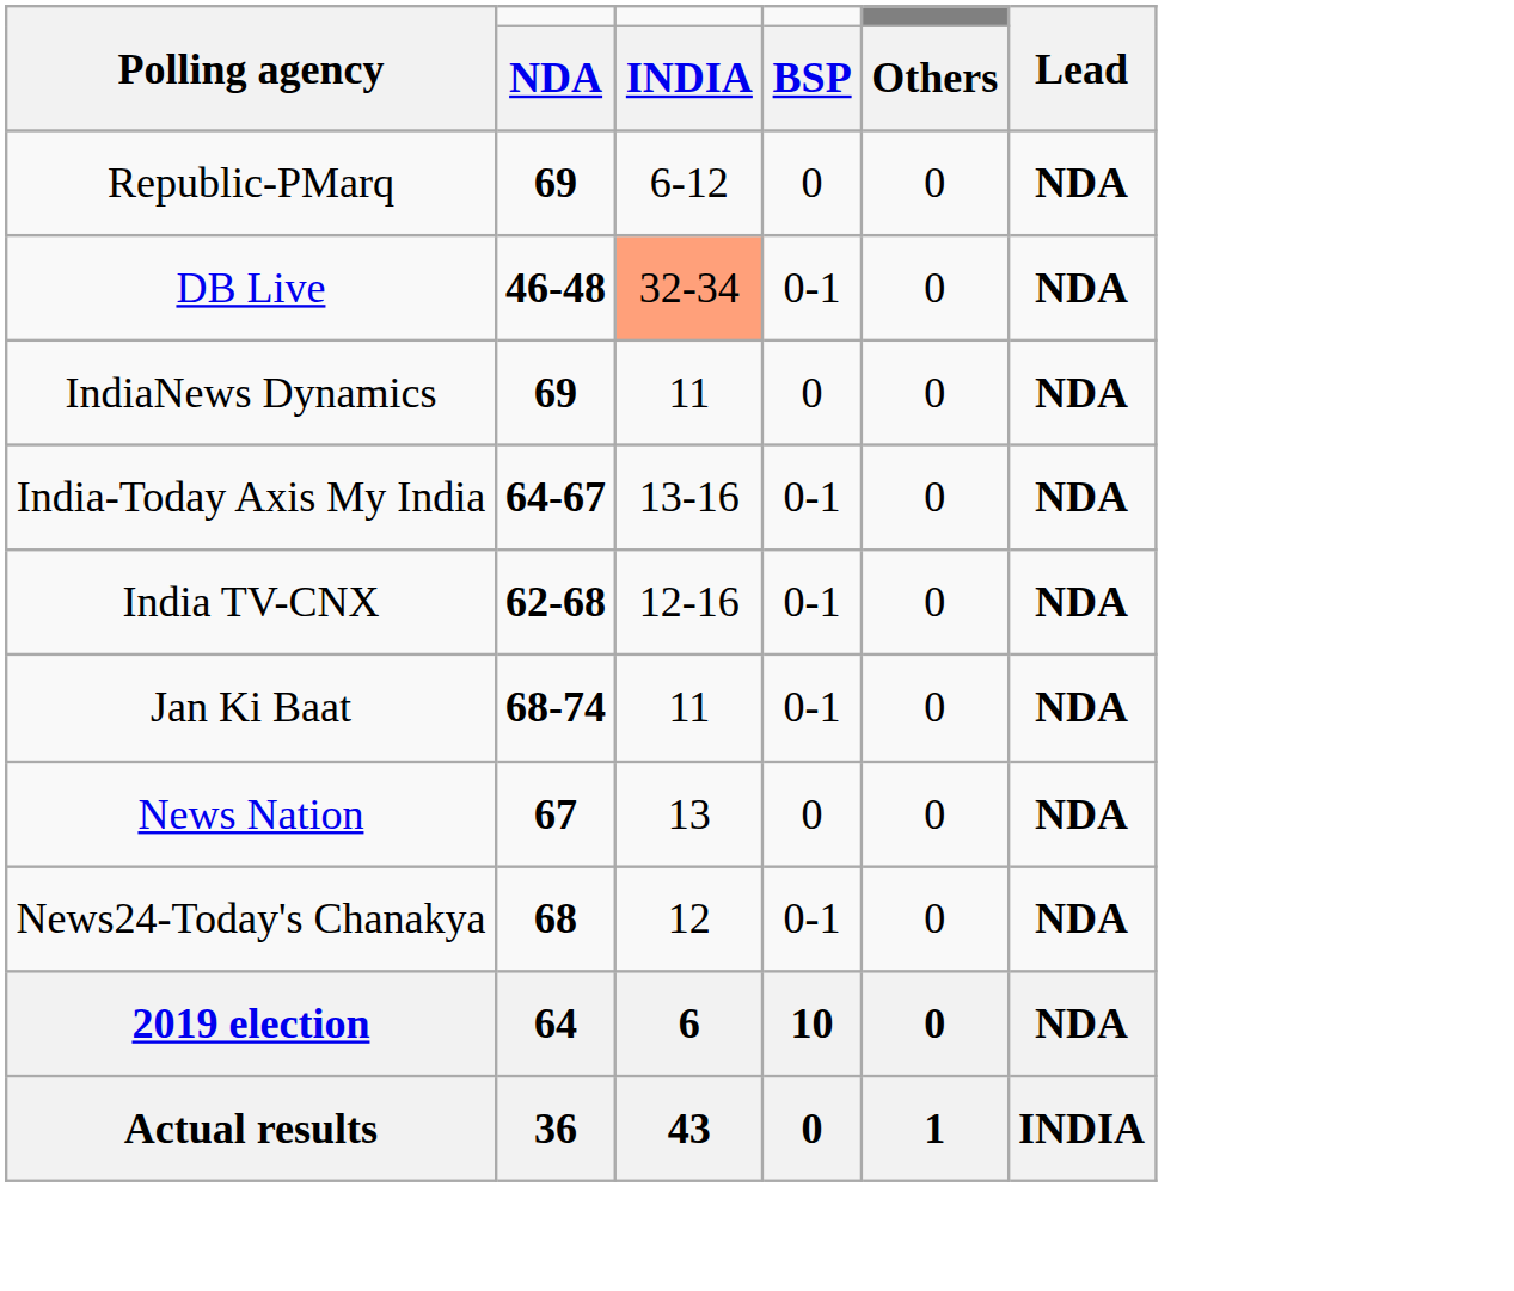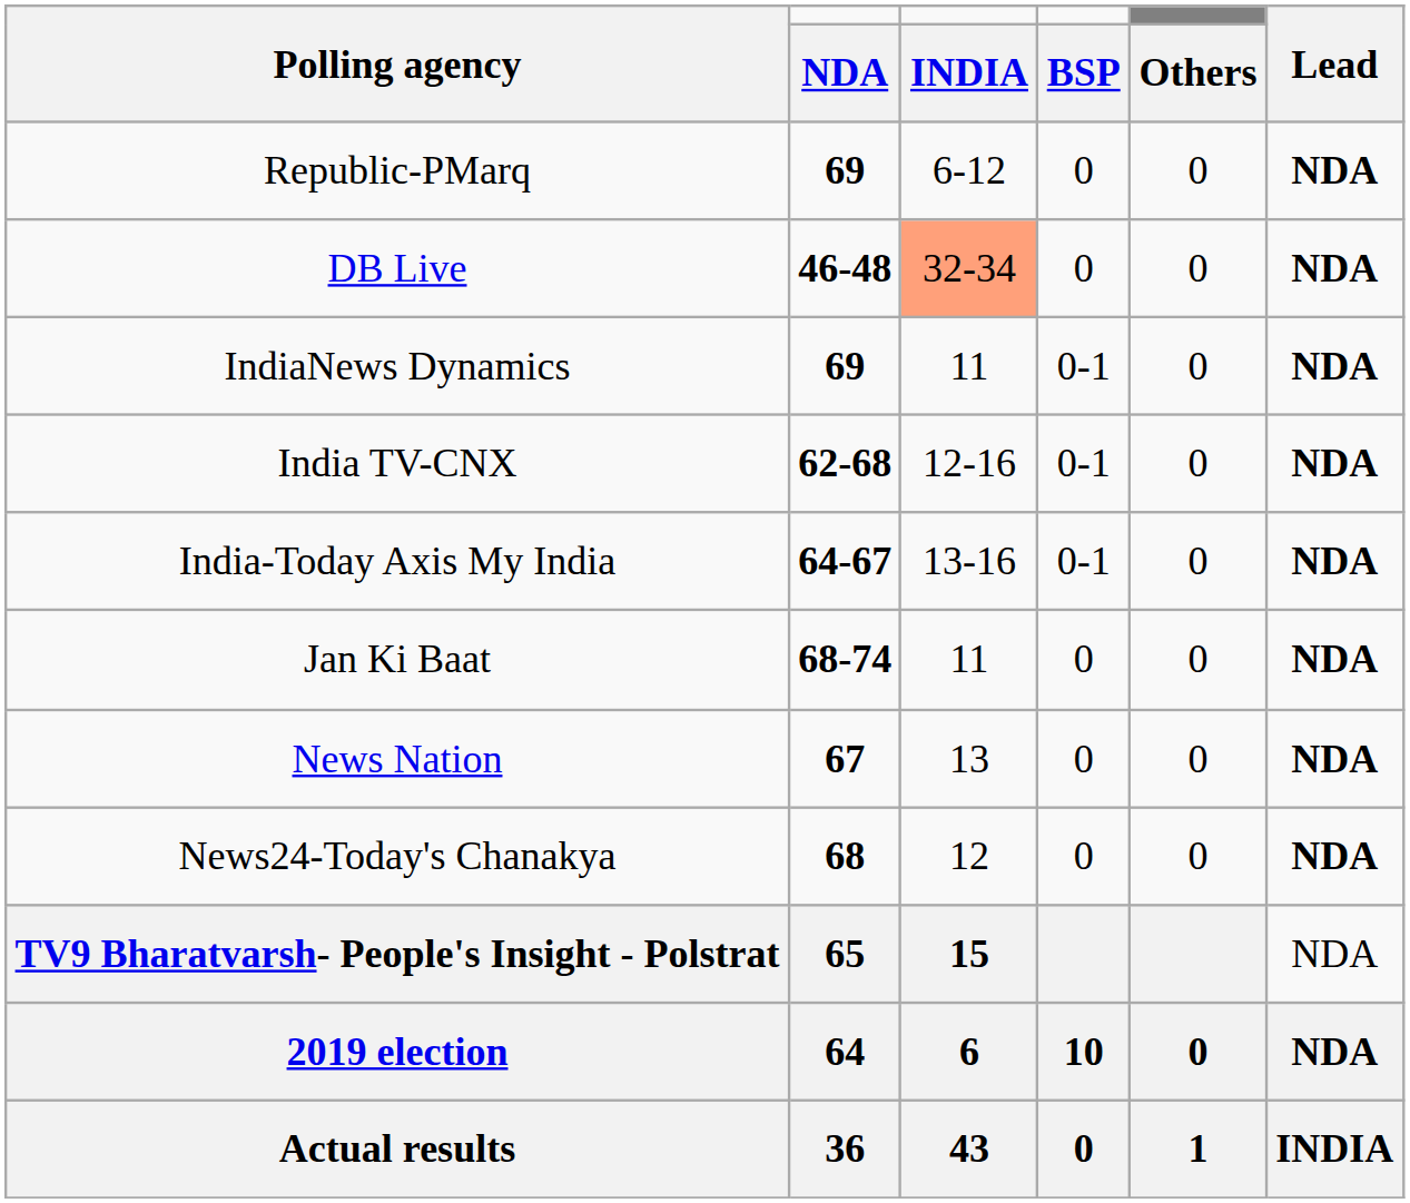DB Live | BSP: 0-1 -> 0
IndiaNews Dynamics | BSP: 0 -> 0-1
rows swapped: India TV-CNX <-> India-Today Axis My India
Jan Ki Baat | BSP: 0-1 -> 0
News24-Today's Chanakya | BSP: 0-1 -> 0
+ row: TV9 Bharatvarsh- People's Insight - Polstrat | 65 | 15 | NDA
